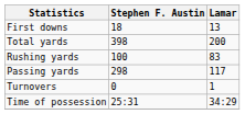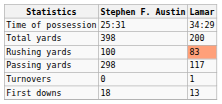rows swapped: First downs <-> Time of possession
Rushing yards | Lamar: no background -> lightsalmon background
